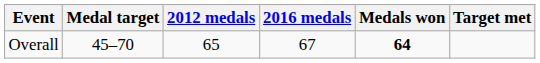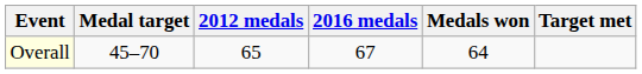row 2 | Event: no background -> lightyellow background
row 2 | Medals won: bold -> normal
